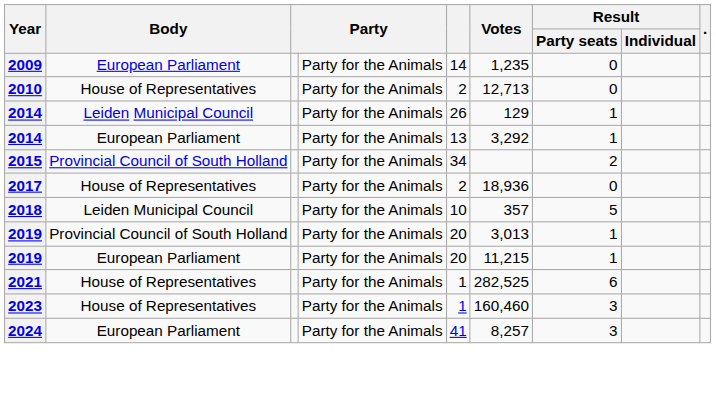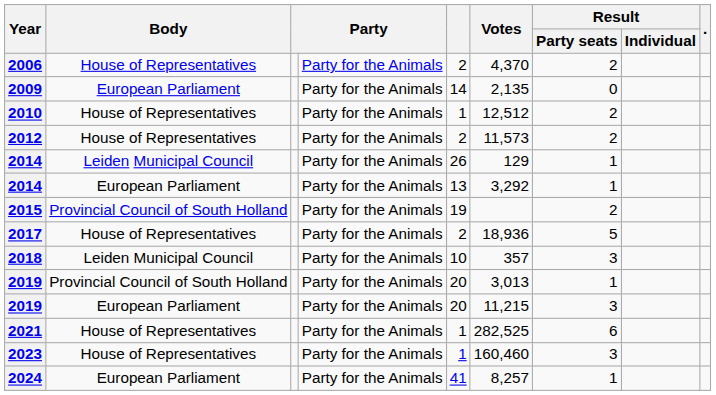+ row: 2006 | House of Representatives | Party for the Animals | 2 | 4,370 | 2
2009 | Votes: 1,235 -> 2,135
2010 | column 5: 2 -> 1
2010 | Votes: 12,713 -> 12,512
2010 | Result / Party seats: 0 -> 2
+ row: 2012 | House of Representatives | Party for the Animals | 2 | 11,573 | 2
2015 | column 5: 34 -> 19
2017 | Result / Party seats: 0 -> 5
2018 | Result / Party seats: 5 -> 3
2019 / European Parliament | Result / Party seats: 1 -> 3
2024 | Result / Party seats: 3 -> 1
